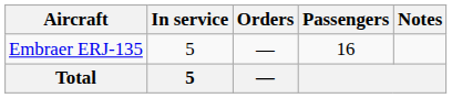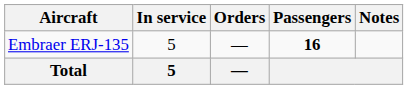Embraer ERJ-135 | Passengers: normal -> bold
